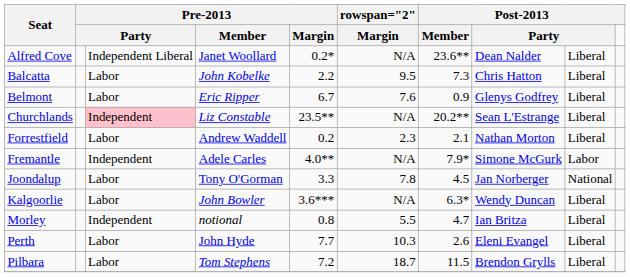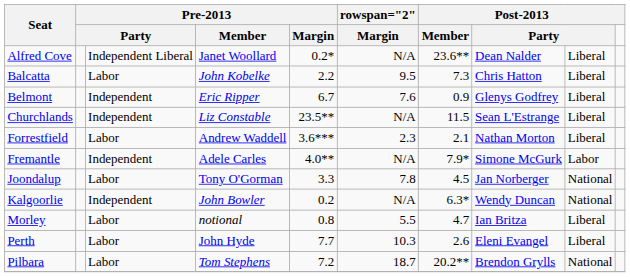Belmont | column 3: Labor -> Independent
Churchlands | column 3: pink background -> no background
Churchlands | Post-2013 / Member: 20.2** -> 11.5
Forrestfield | Pre-2013 / Margin: 0.2 -> 3.6***
Kalgoorlie | column 3: Labor -> Independent
Kalgoorlie | Pre-2013 / Margin: 3.6*** -> 0.2
Kalgoorlie | column 9: Liberal -> National
Morley | column 3: Independent -> Labor
Pilbara | Post-2013 / Member: 11.5 -> 20.2**
Pilbara | column 9: Liberal -> National
